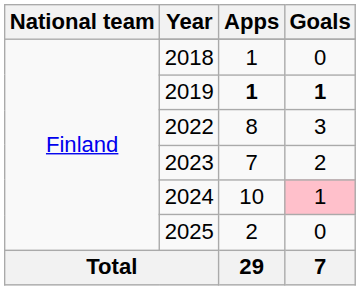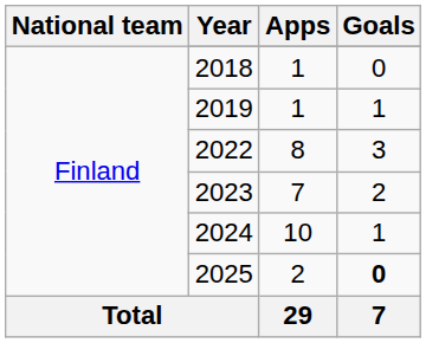2019 | Apps: bold -> normal
2019 | Goals: bold -> normal
2024 | Goals: pink background -> no background
2025 | Goals: normal -> bold
